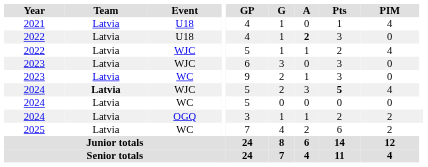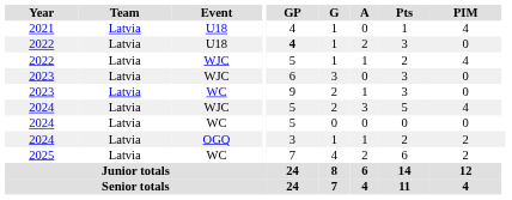2022 / U18 | GP: normal -> bold
2022 / U18 | A: bold -> normal
2024 / WJC | Team: bold -> normal
2024 / WJC | Pts: bold -> normal
